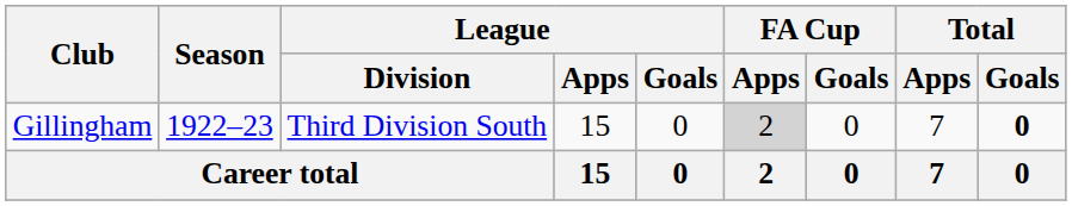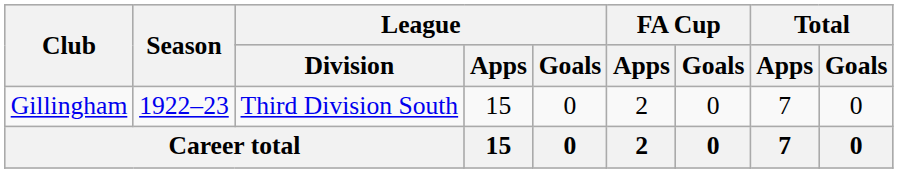Gillingham | FA Cup / Apps: lightgrey background -> no background
Gillingham | Total / Goals: bold -> normal
